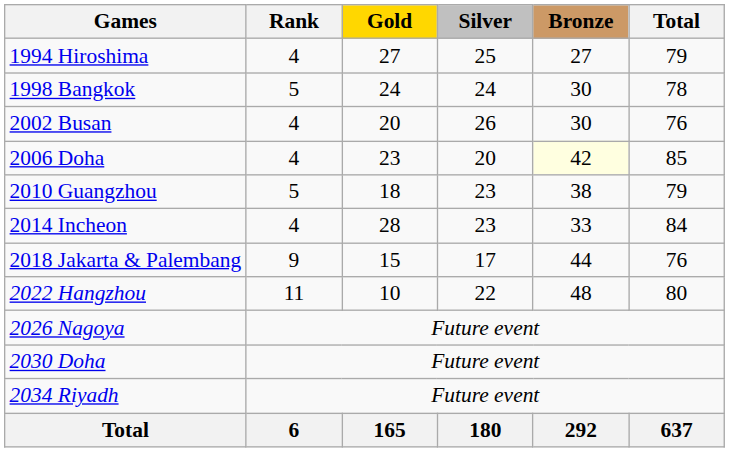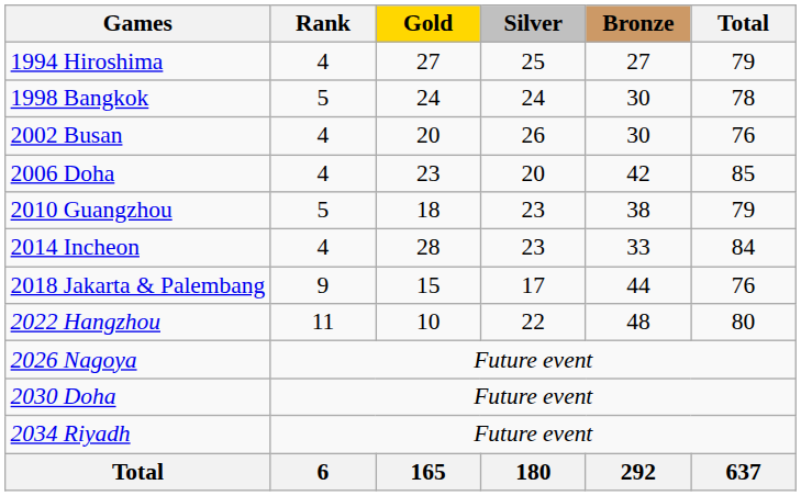2006 Doha | Bronze: lightyellow background -> no background
